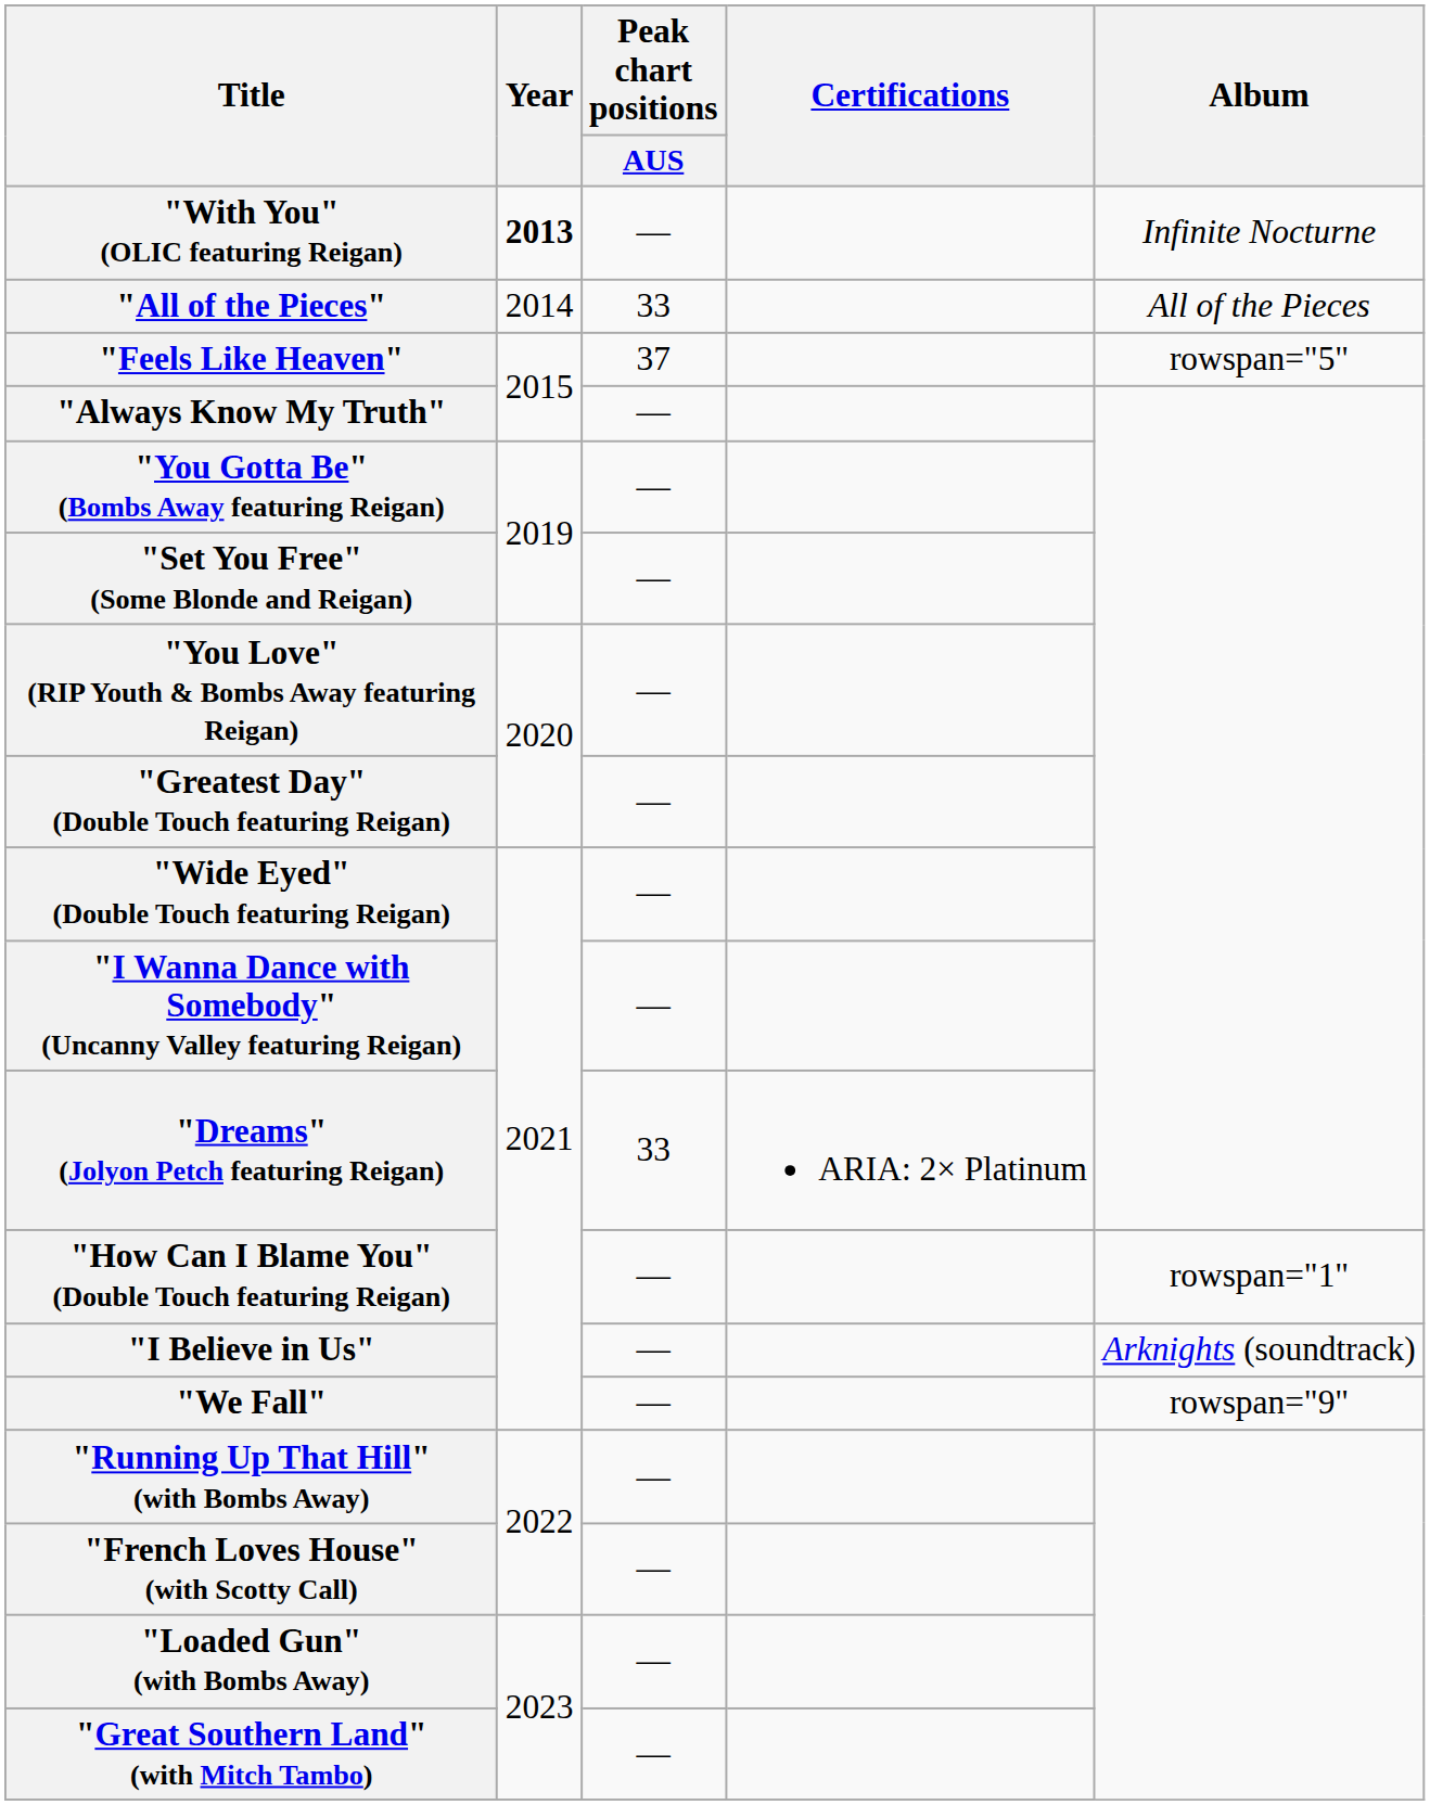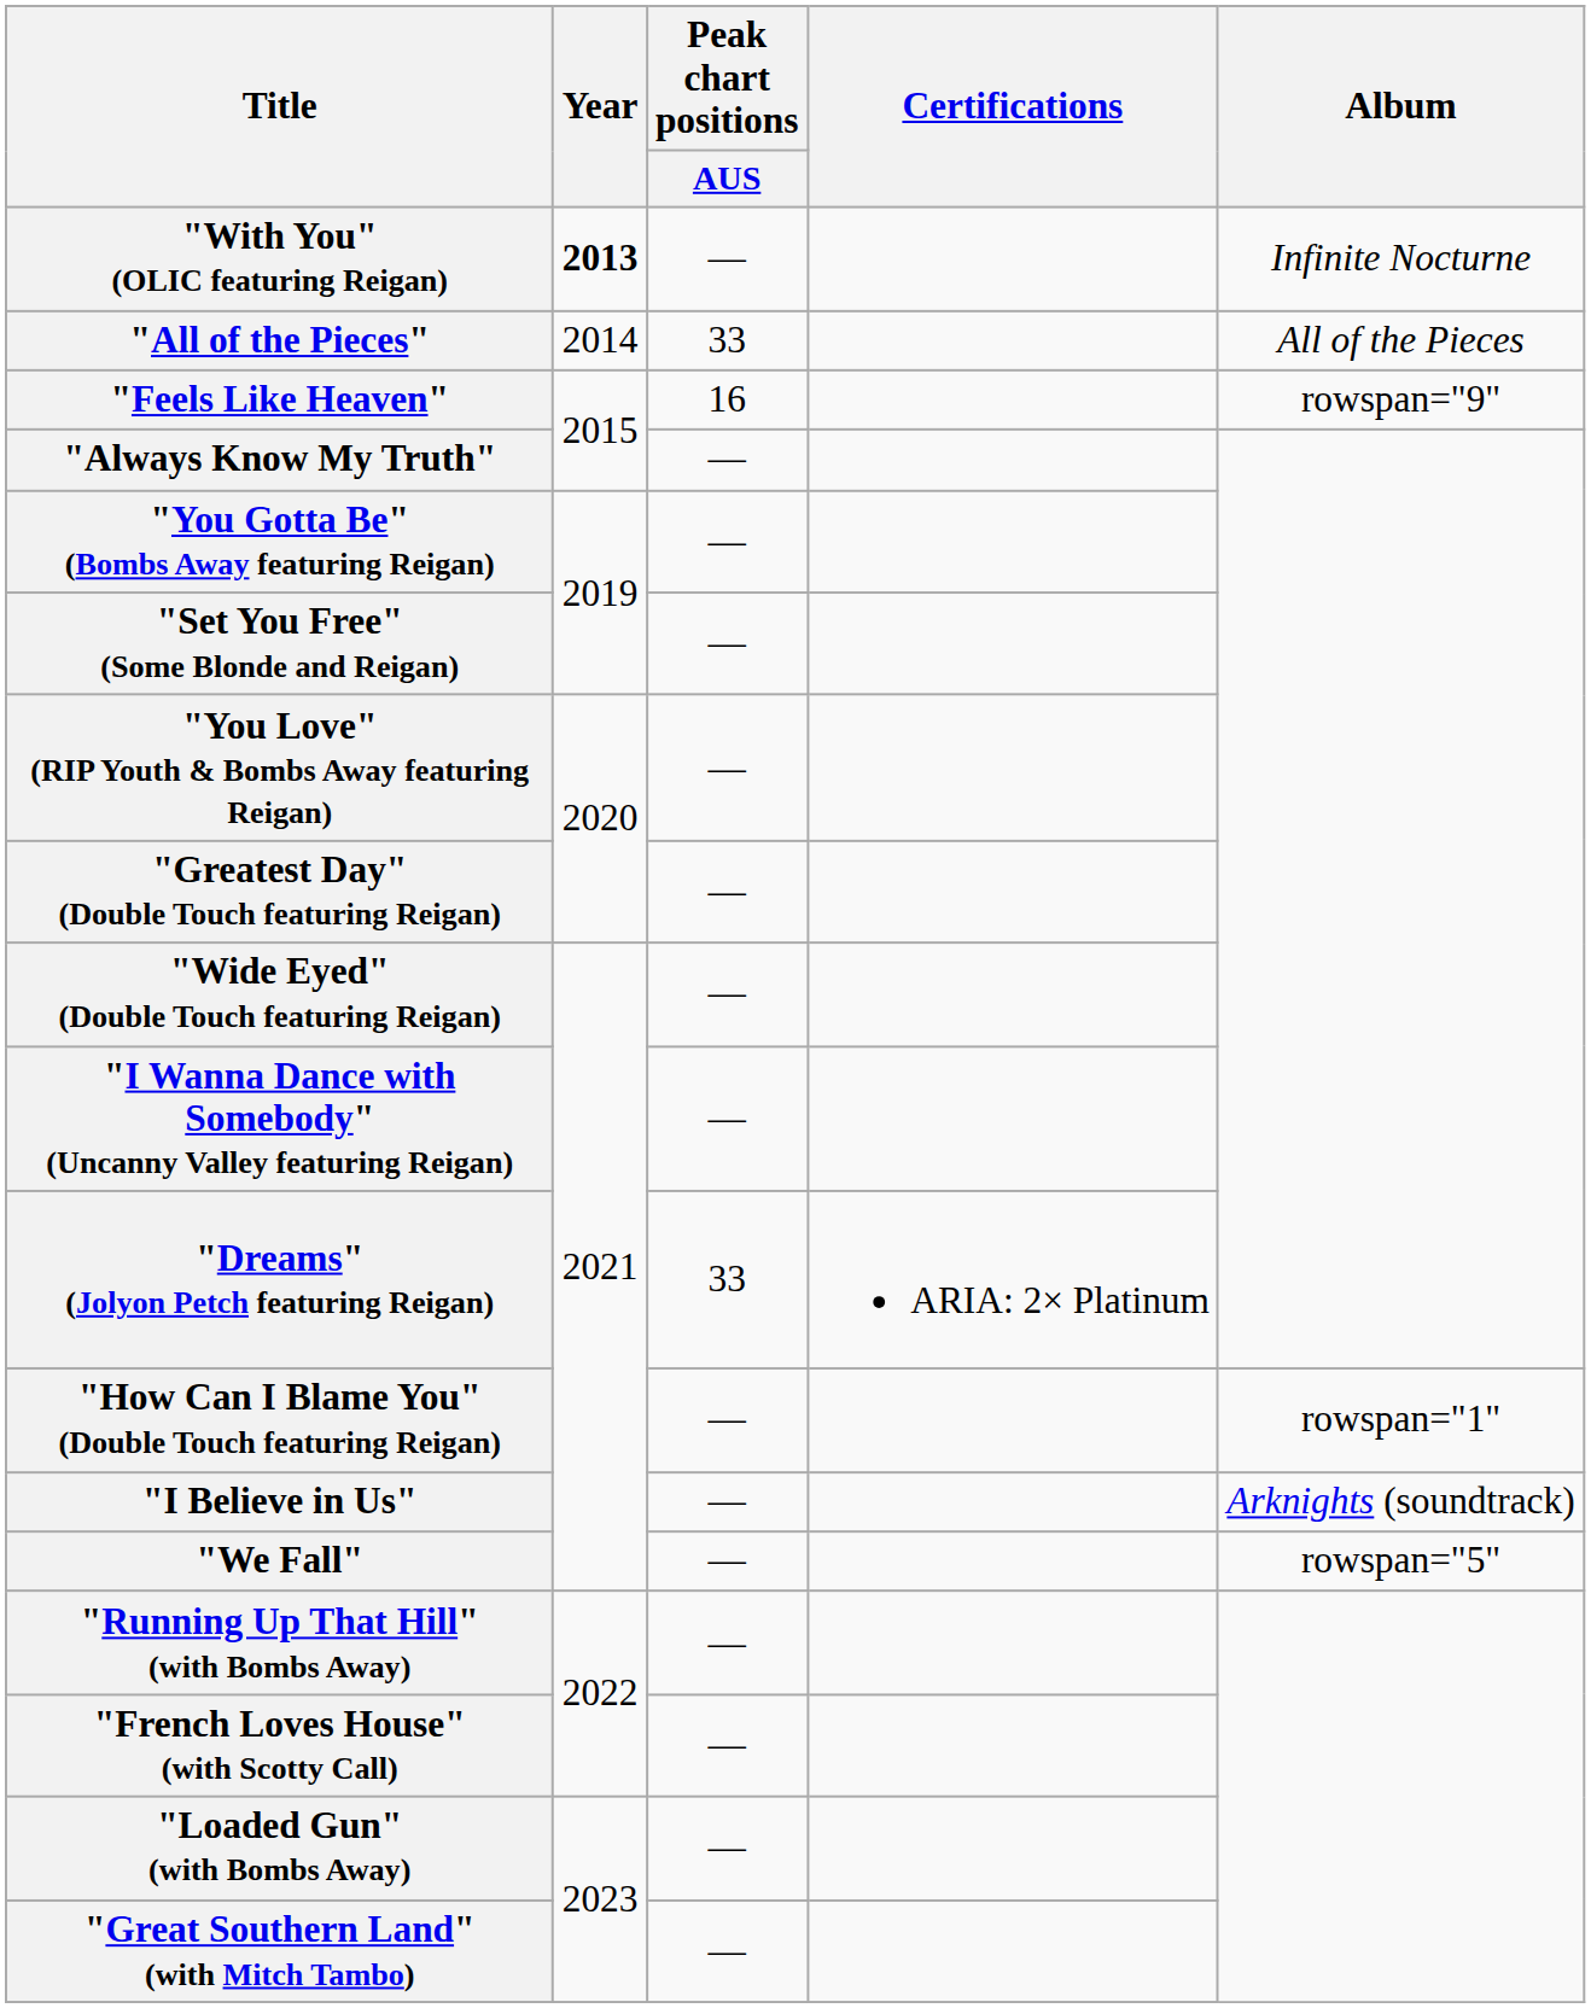"Feels Like Heaven" | Peak chart positions / AUS: 37 -> 16
"Feels Like Heaven" | Album: rowspan="5" -> rowspan="9"
"We Fall" | Album: rowspan="9" -> rowspan="5"
